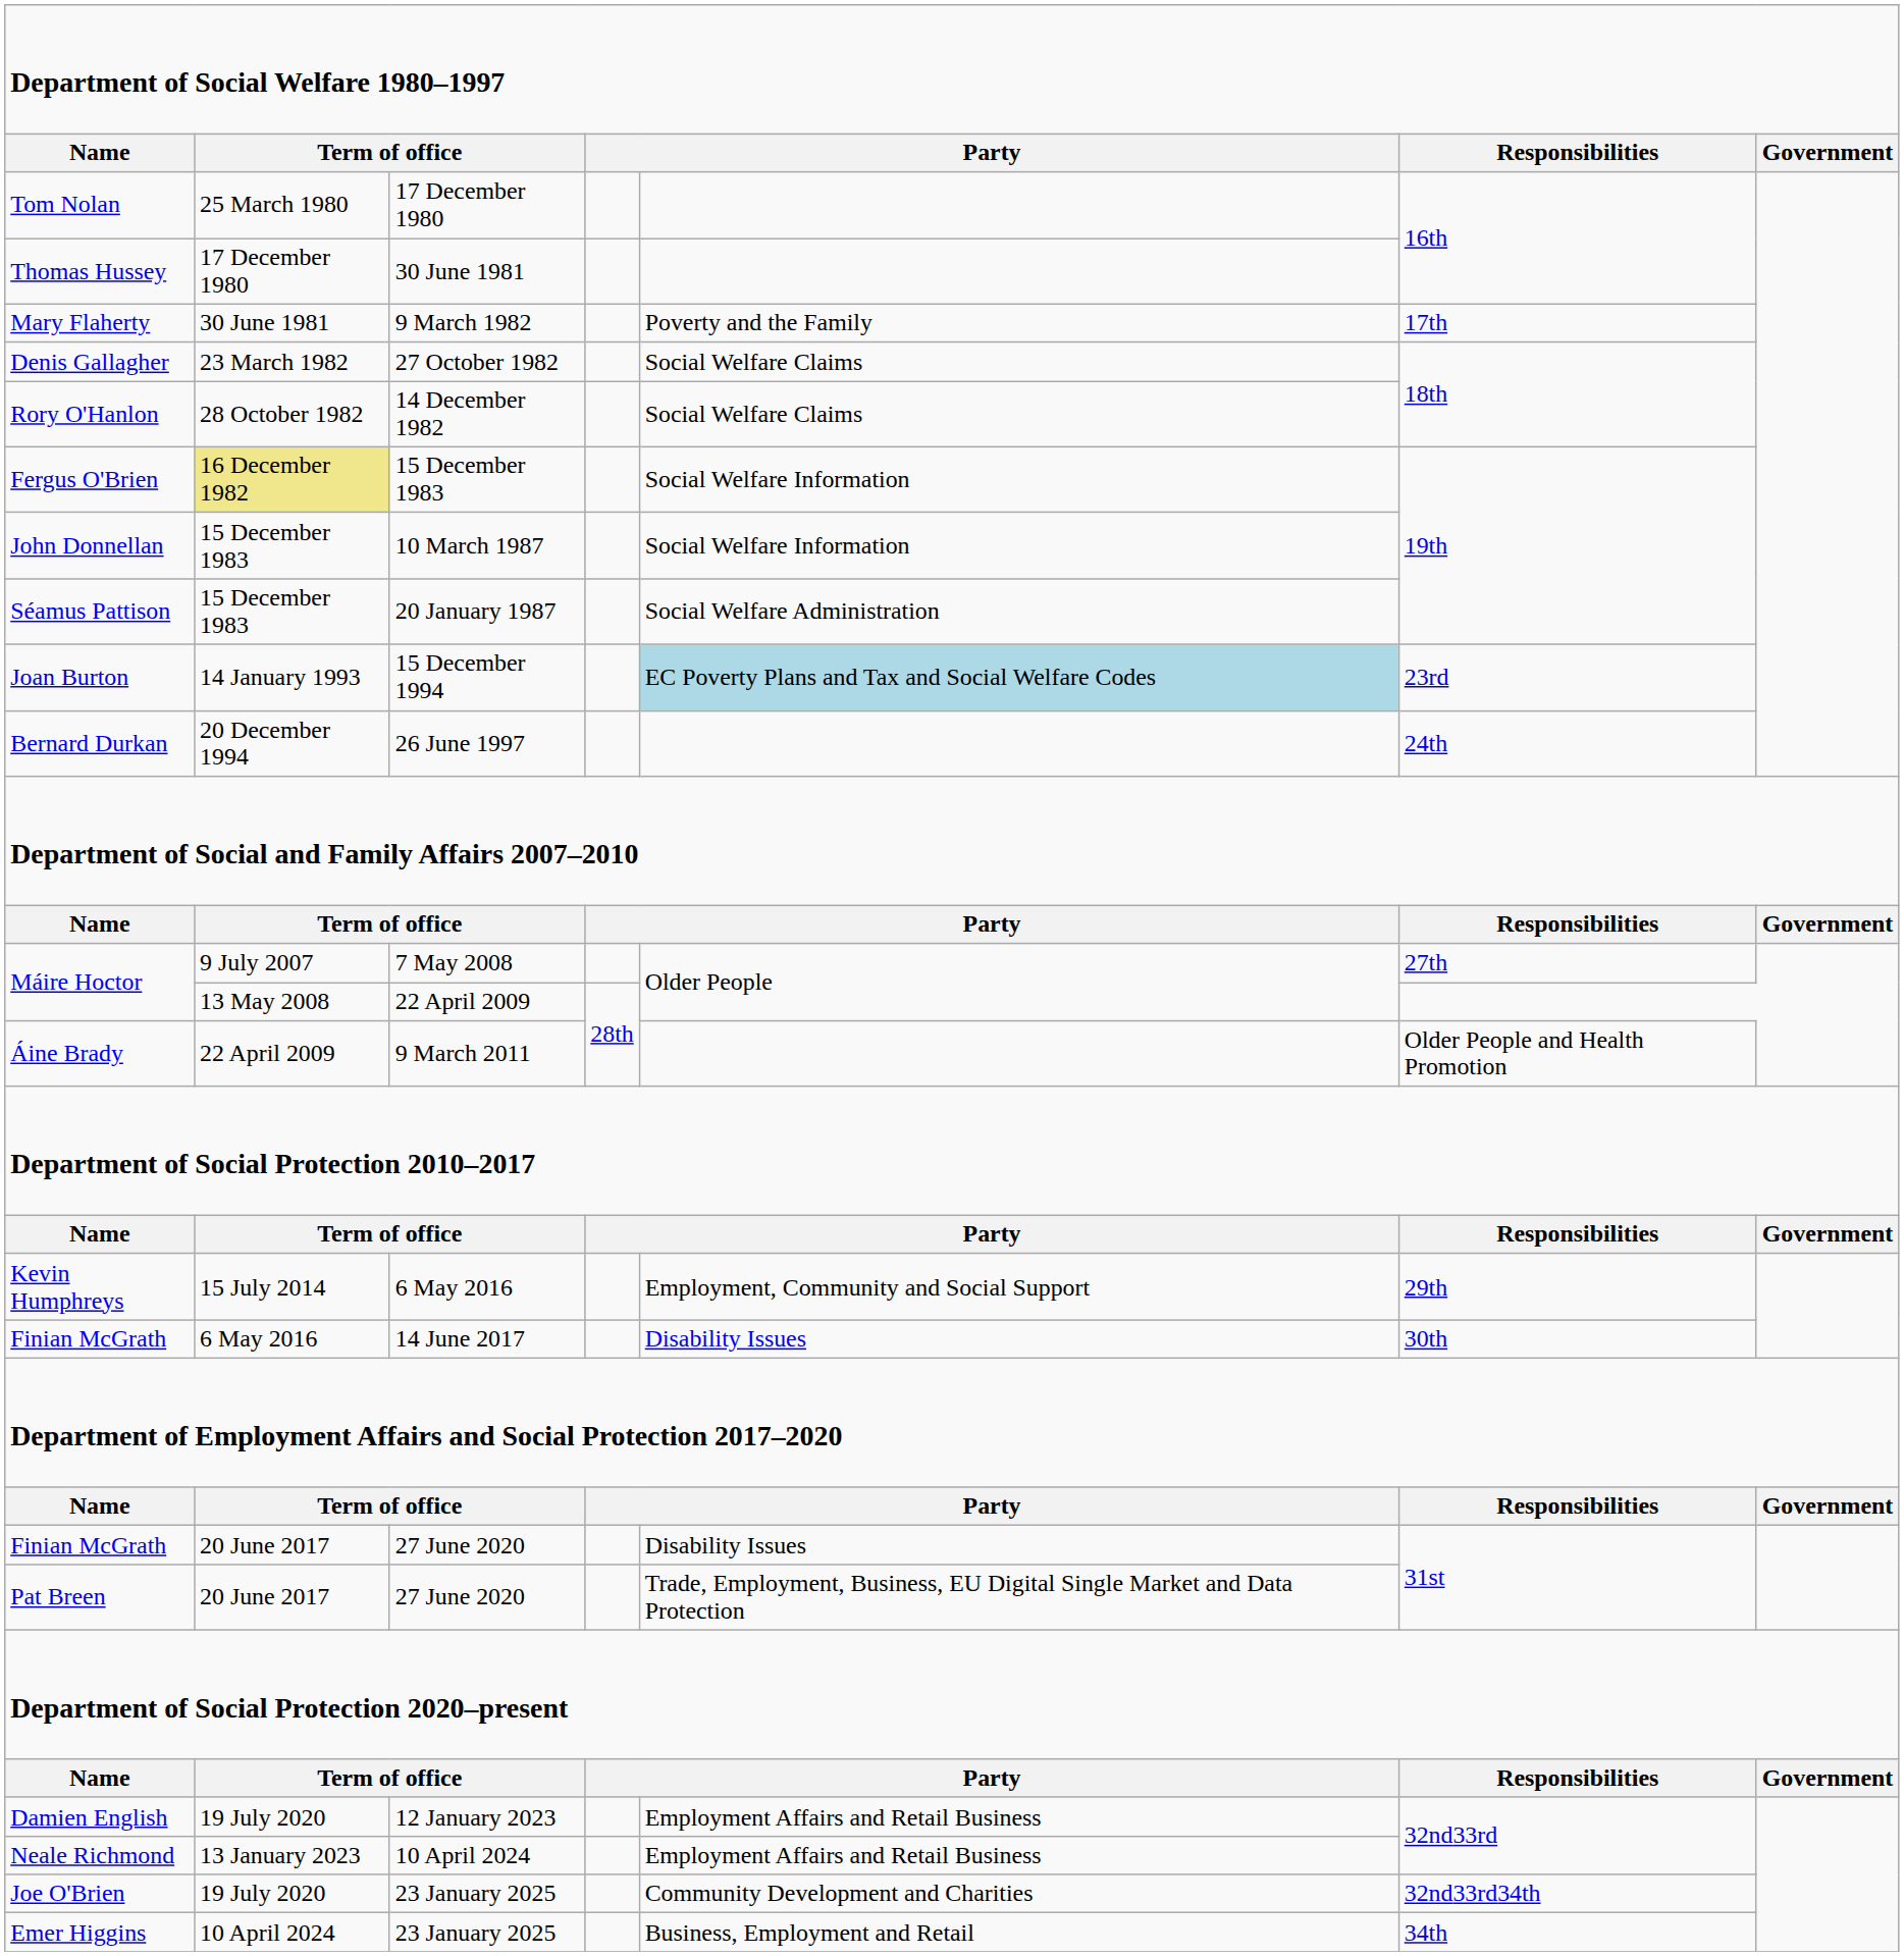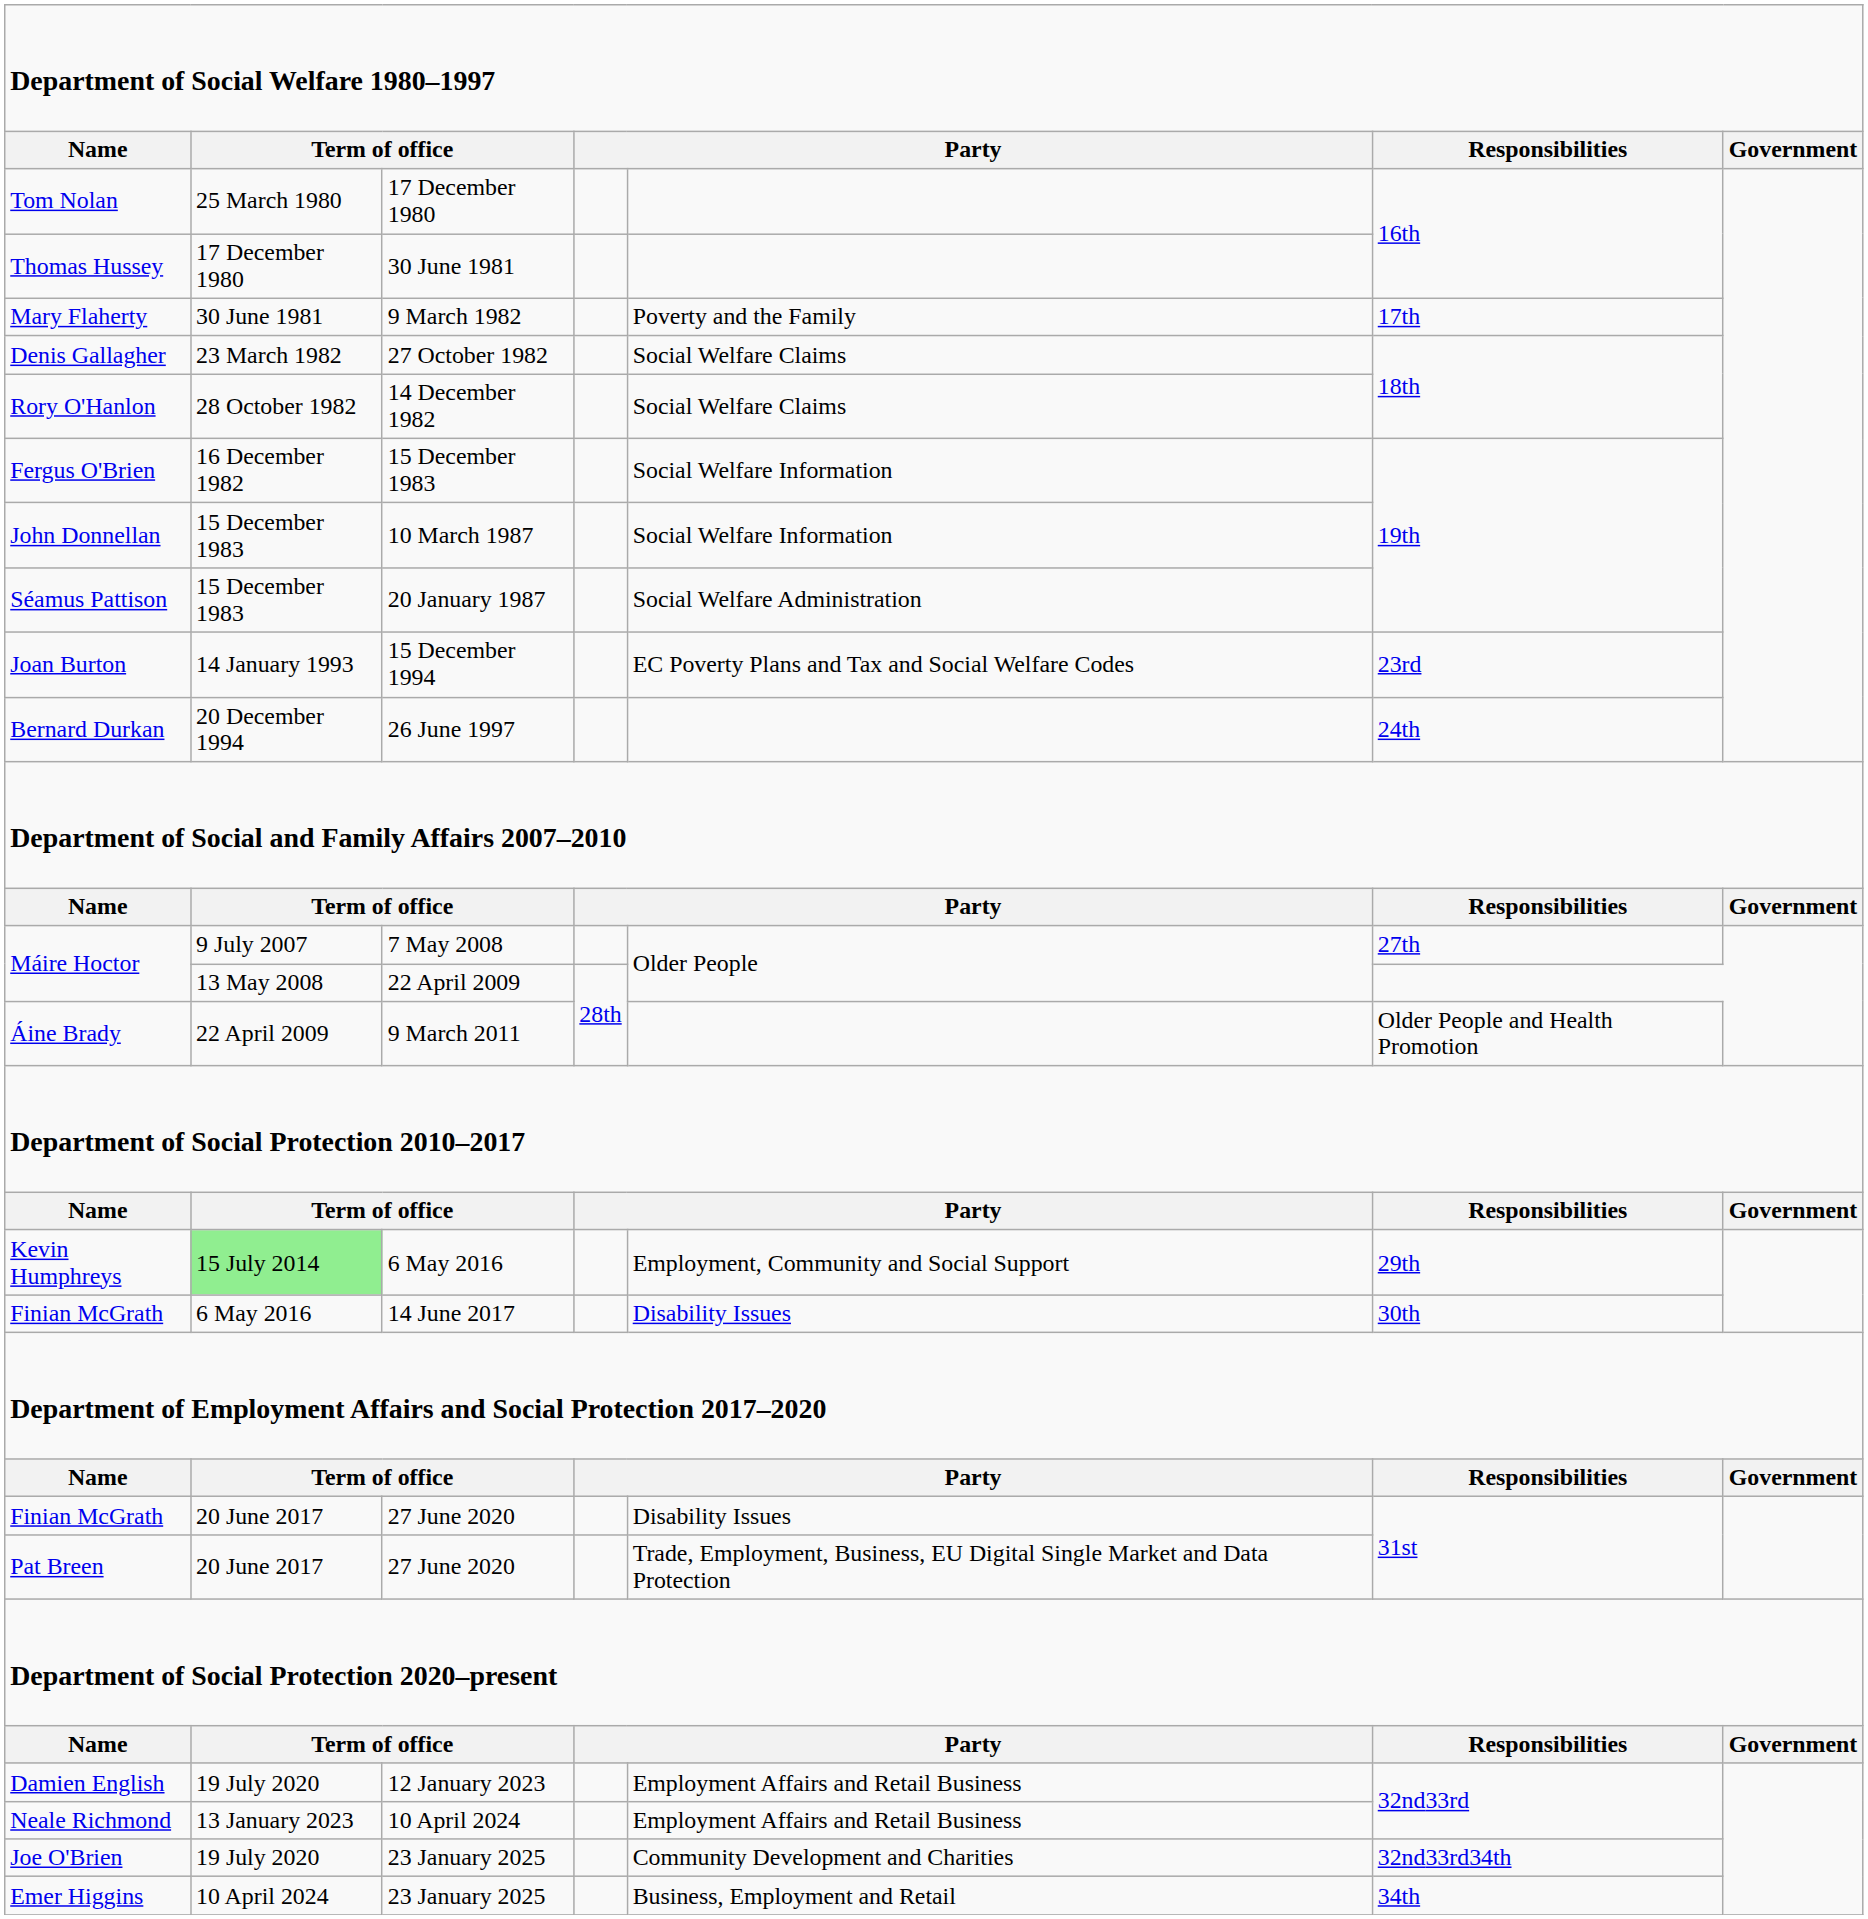Fergus O'Brien | column 2: khaki background -> no background
Joan Burton | column 5: lightblue background -> no background
Kevin Humphreys | column 2: no background -> lightgreen background
